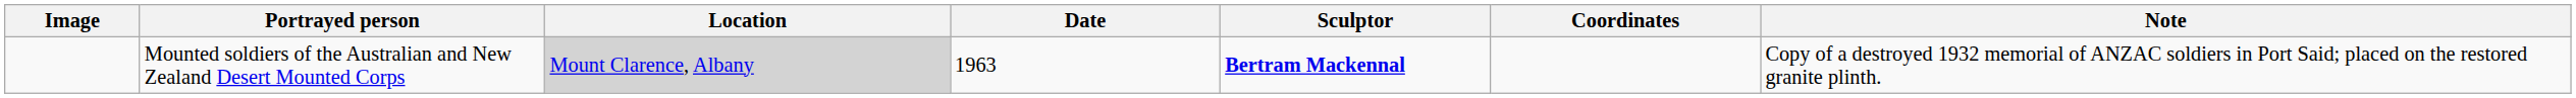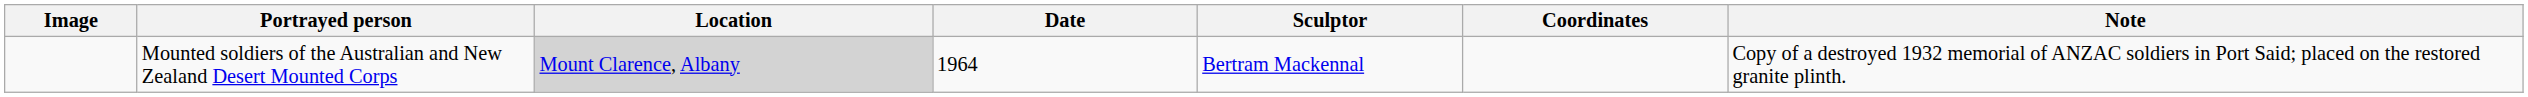row 2 | Date: 1963 -> 1964
row 2 | Sculptor: bold -> normal
